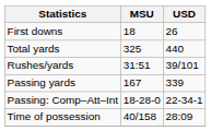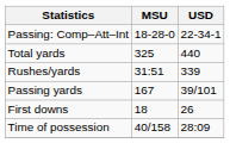rows swapped: First downs <-> Passing: Comp–Att–Int
Rushes/yards | USD: 39/101 -> 339
Passing yards | USD: 339 -> 39/101
